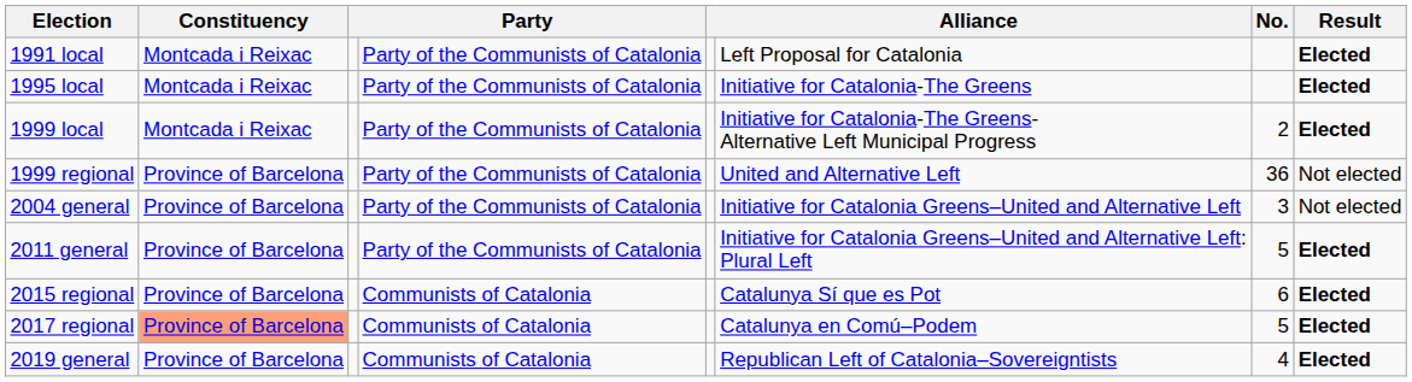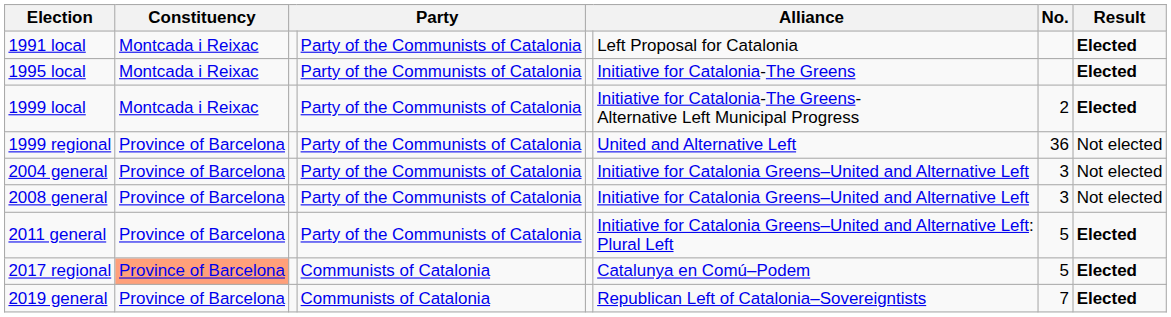+ row: 2008 general | Province of Barcelona | Party of the Communists of Catalonia | Initiative for Catalonia Greens–United and Alternative Left | 3 | Not elected
- row: 2015 regional | Province of Barcelona | Communists of Catalonia | Catalunya Sí que es Pot | 6 | Elected
2019 general | No.: 4 -> 7
